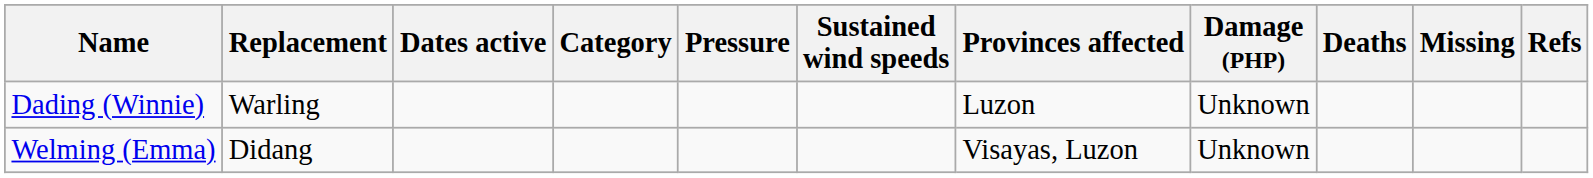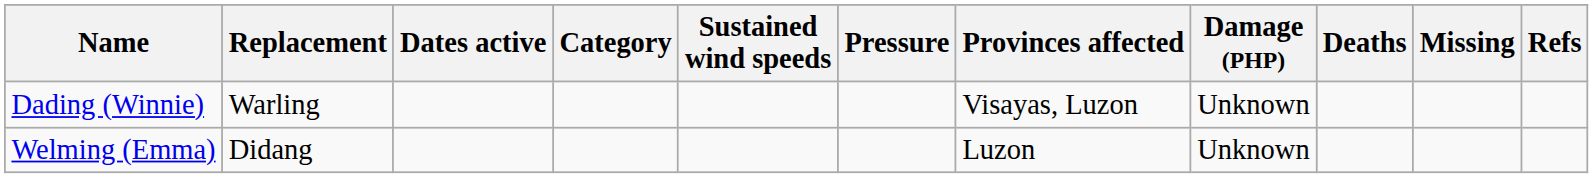columns swapped: Sustained wind speeds <-> Pressure
Dading (Winnie) | Provinces affected: Luzon -> Visayas, Luzon
Welming (Emma) | Provinces affected: Visayas, Luzon -> Luzon
